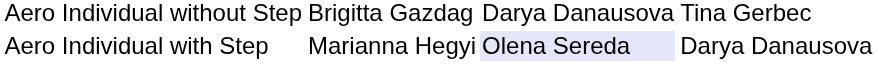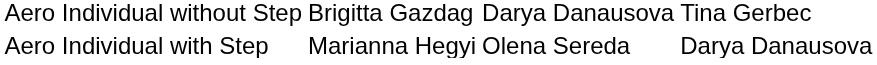Aero Individual with Step | column 3: lavender background -> no background
